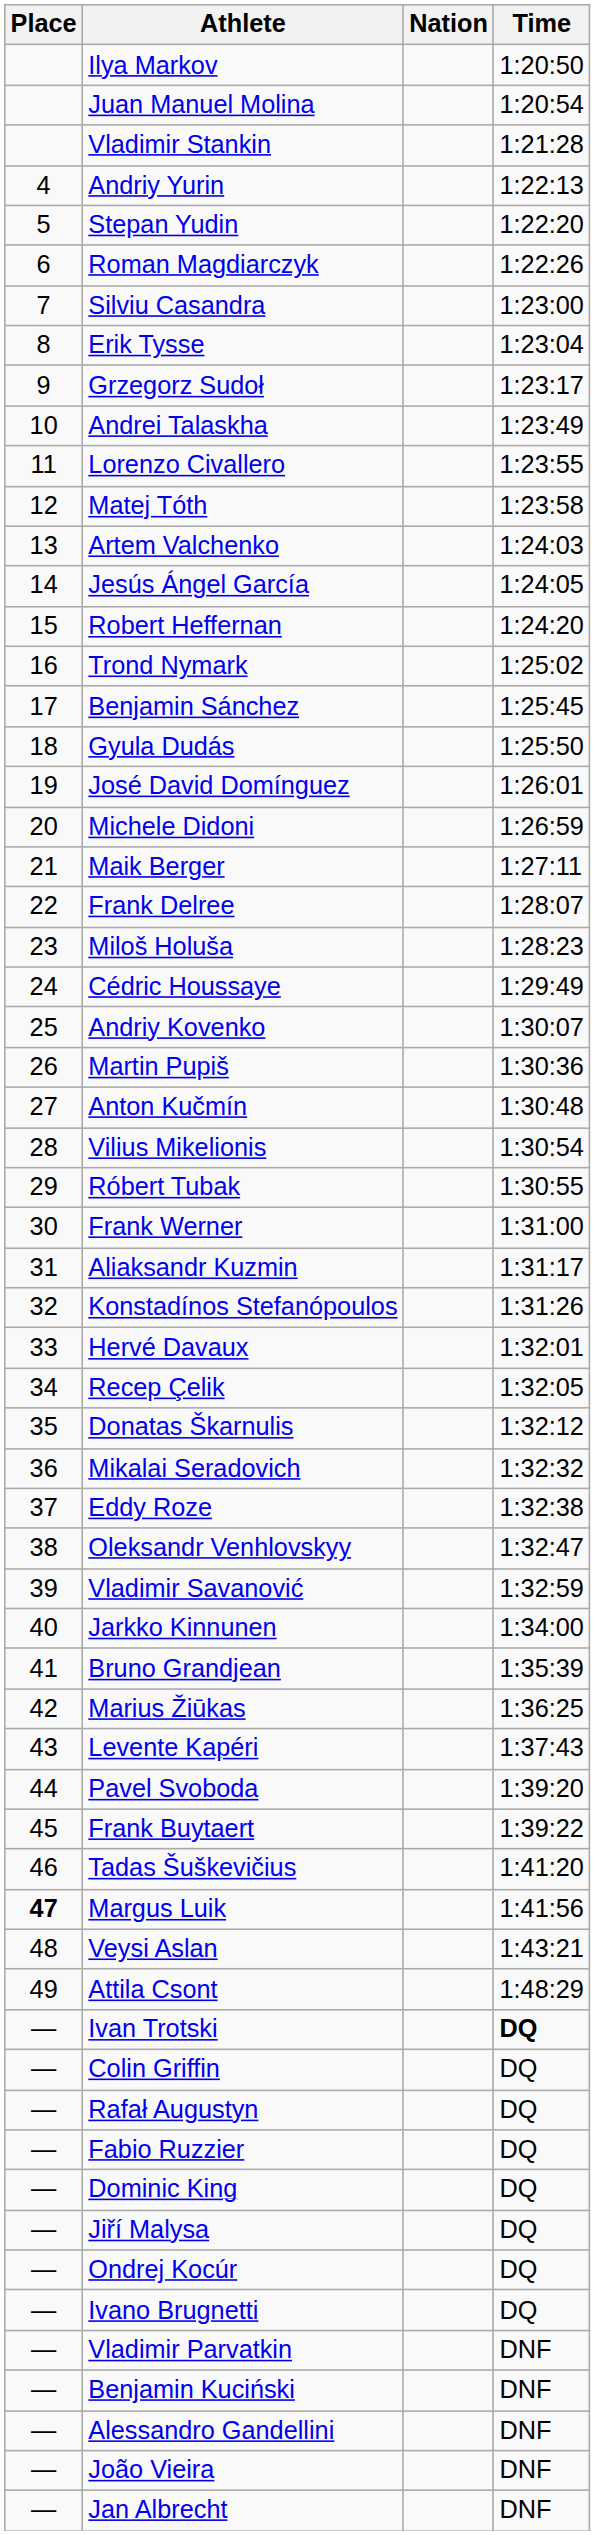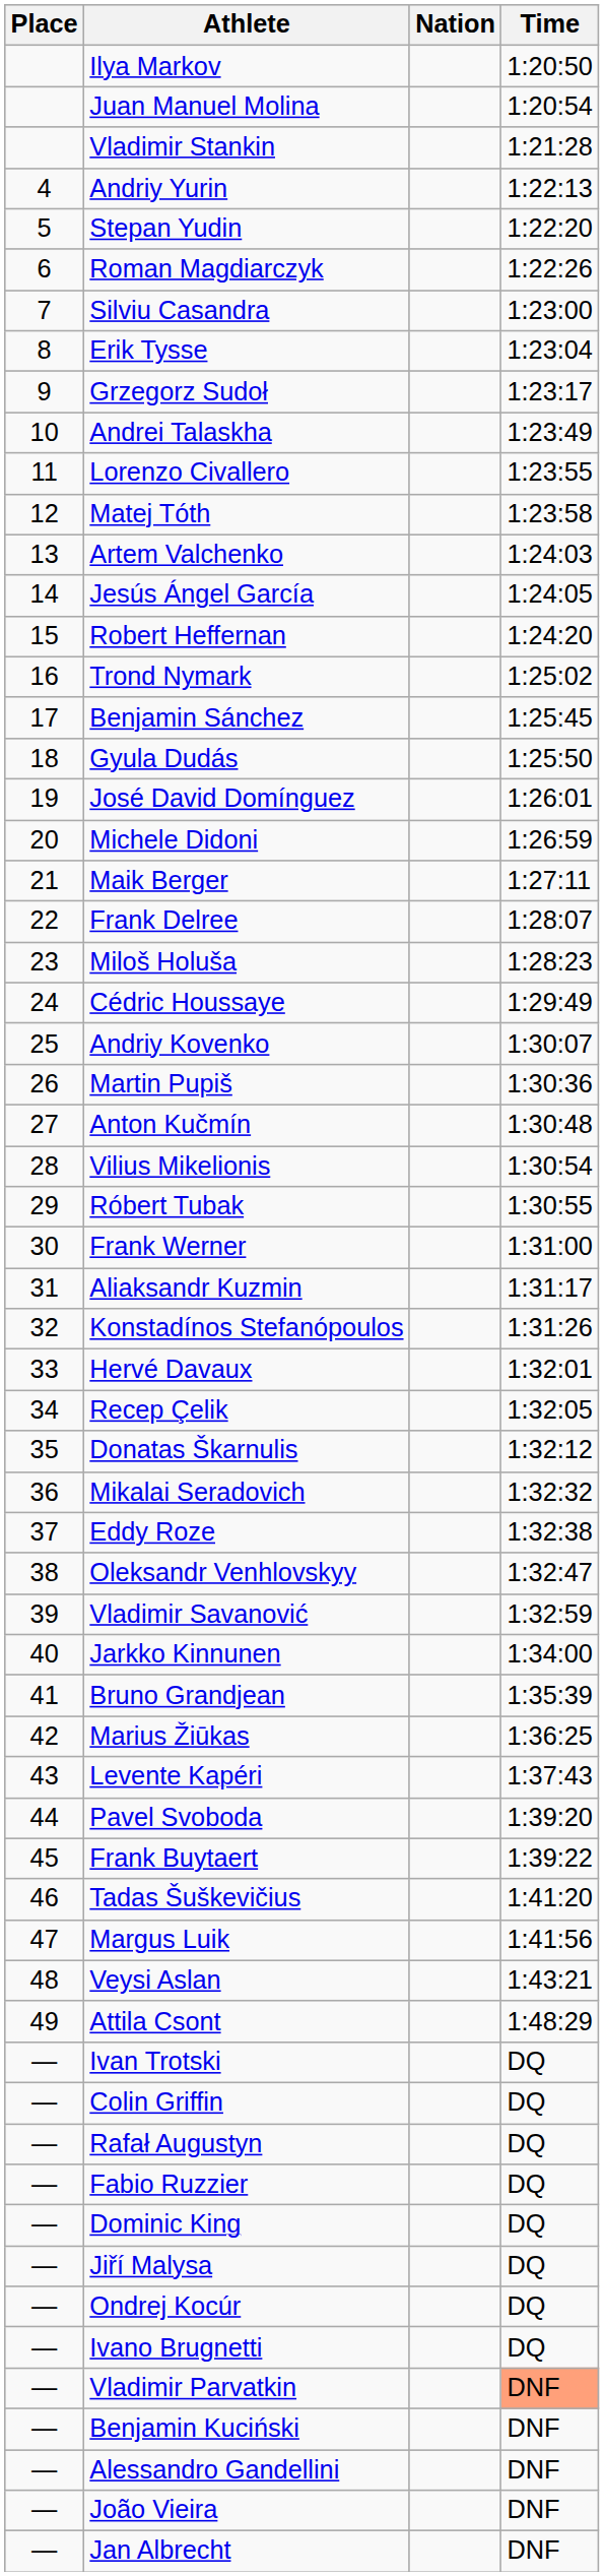Margus Luik | Place: bold -> normal
Ivan Trotski | Time: bold -> normal
Vladimir Parvatkin | Time: no background -> lightsalmon background
